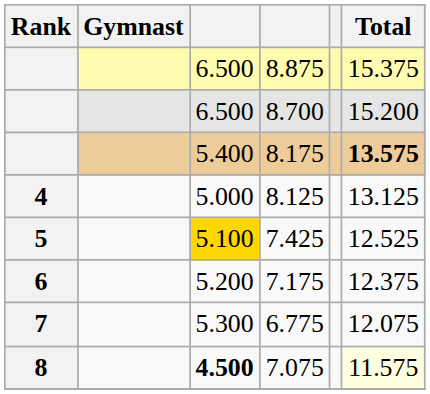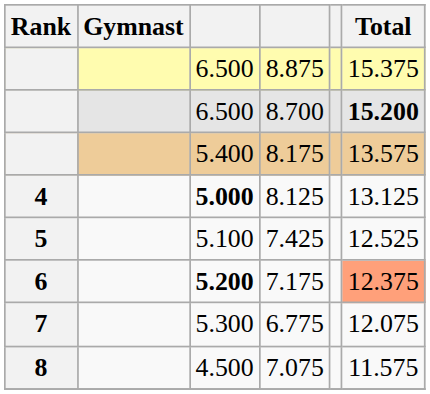8.700 | Total: normal -> bold
8.175 | Total: bold -> normal
8.125 | column 3: normal -> bold
7.425 | column 3: gold background -> no background
7.175 | column 3: normal -> bold
7.175 | Total: no background -> lightsalmon background
7.075 | column 3: bold -> normal
7.075 | Total: lightyellow background -> no background
